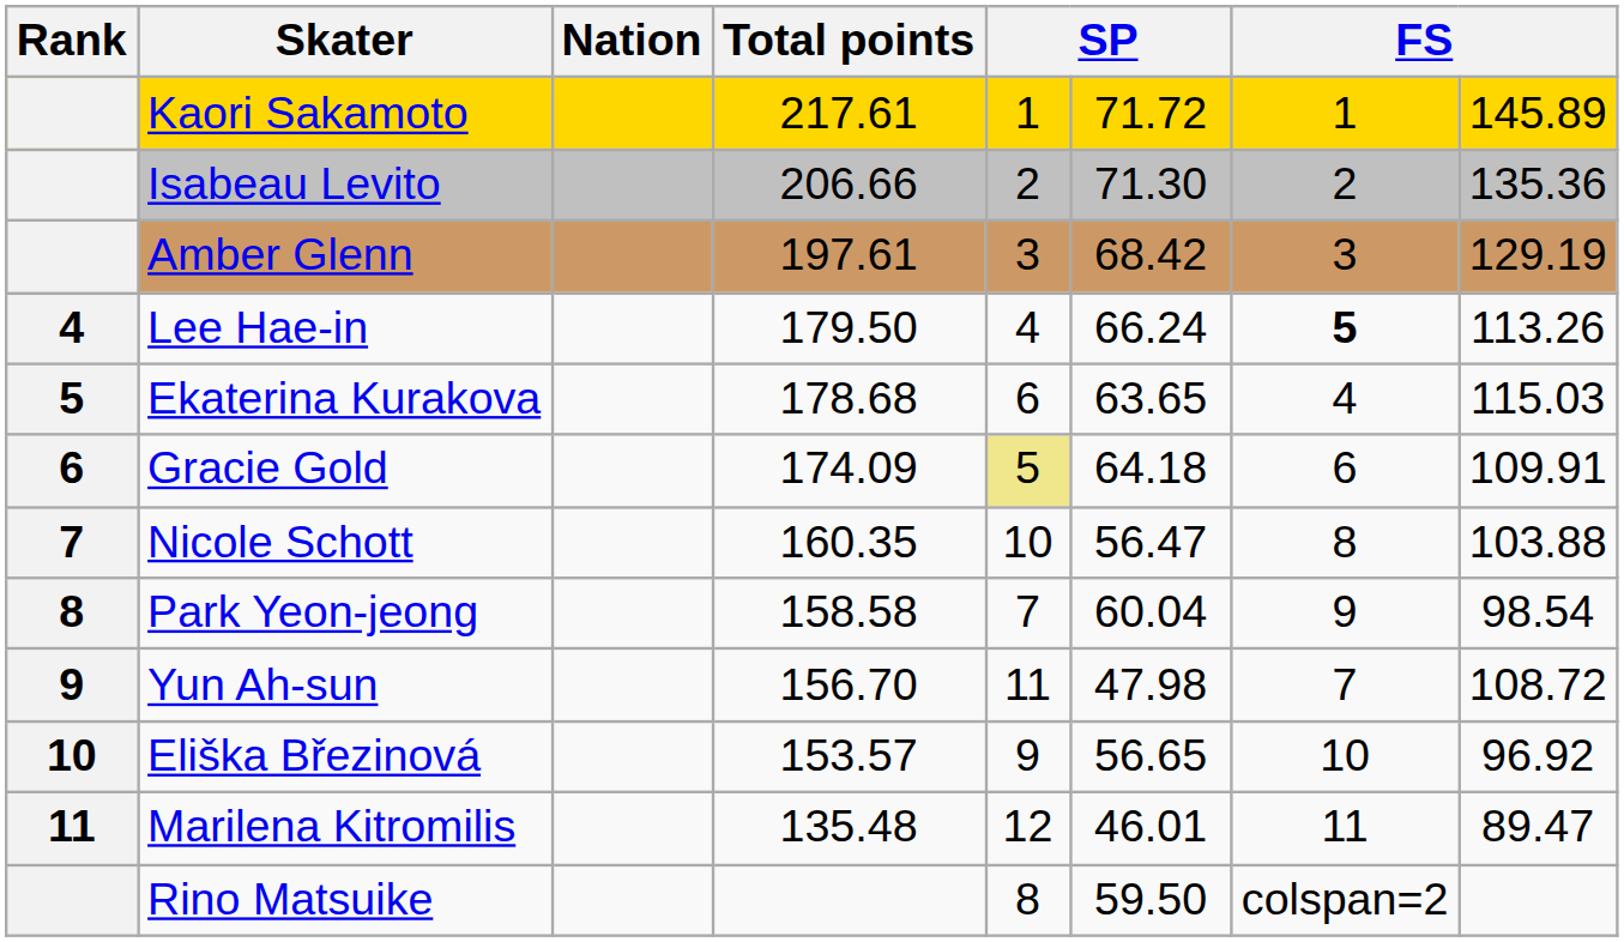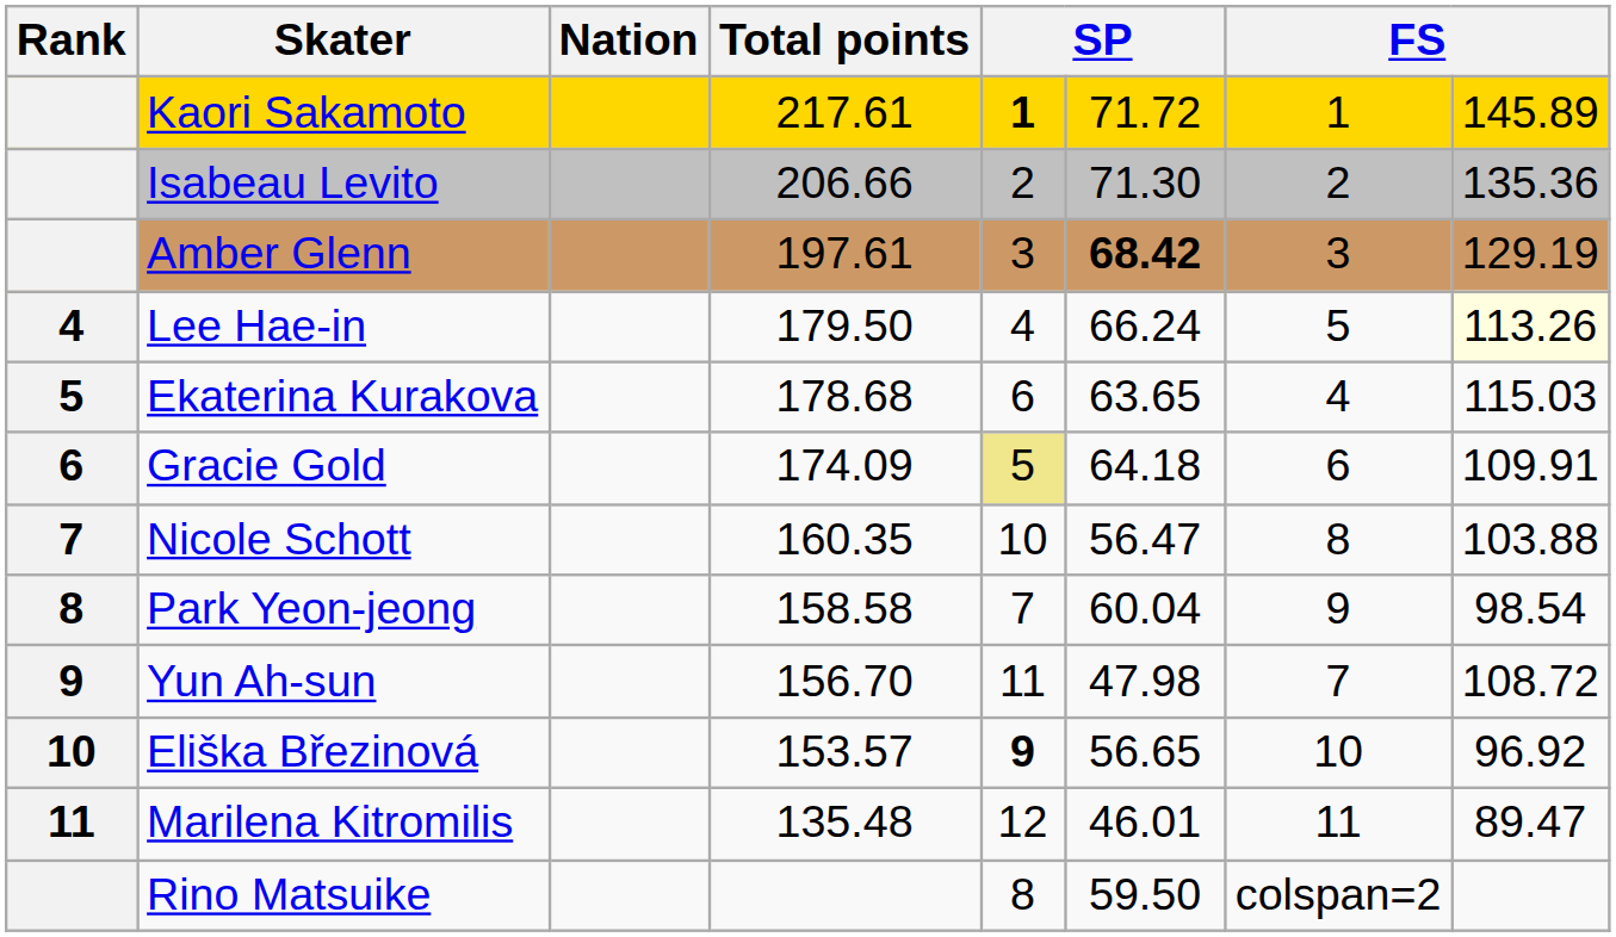Kaori Sakamoto | column 5: normal -> bold
Amber Glenn | column 6: normal -> bold
Lee Hae-in | column 7: bold -> normal
Lee Hae-in | column 8: no background -> lightyellow background
Eliška Březinová | column 5: normal -> bold
